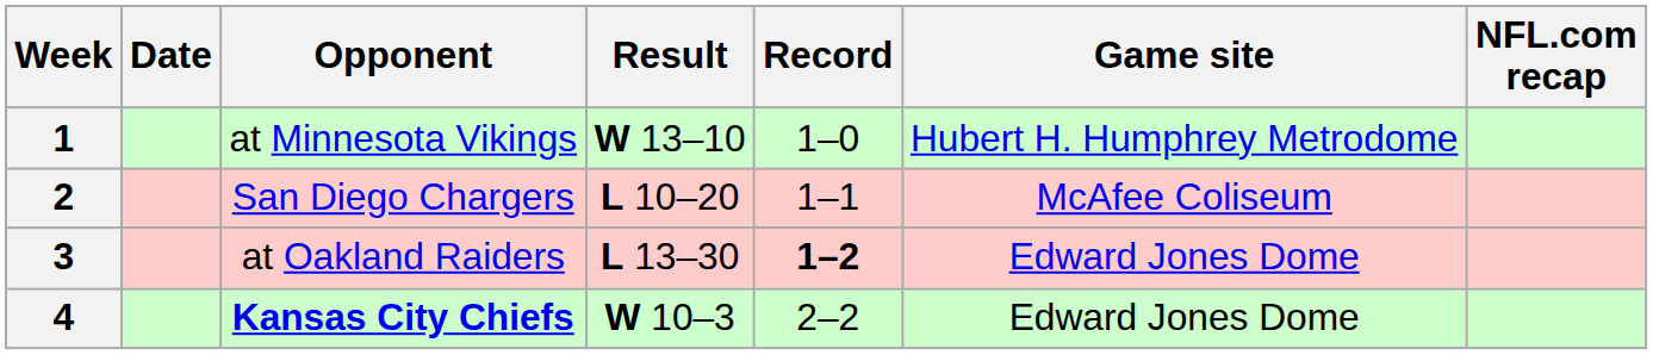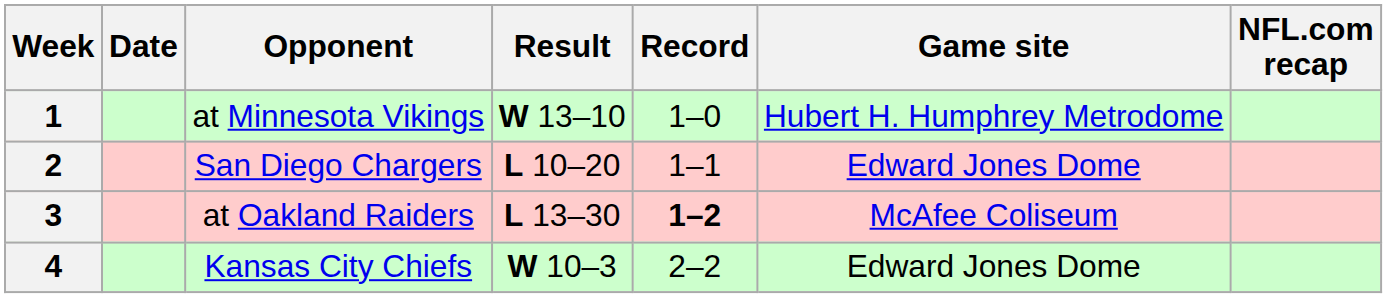2 | Game site: McAfee Coliseum -> Edward Jones Dome
3 | Game site: Edward Jones Dome -> McAfee Coliseum
4 | Opponent: bold -> normal
